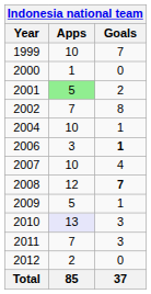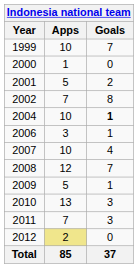2001 | Apps: lightgreen background -> no background
2004 | Goals: normal -> bold
2006 | Goals: bold -> normal
2008 | Goals: bold -> normal
2010 | Apps: lavender background -> no background
2012 | Apps: no background -> khaki background
